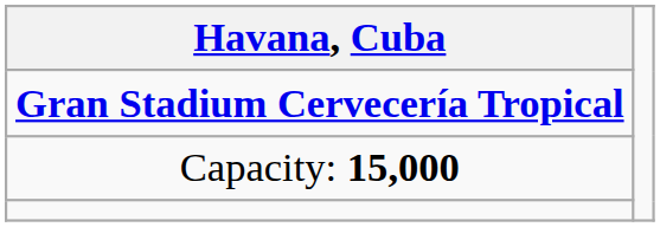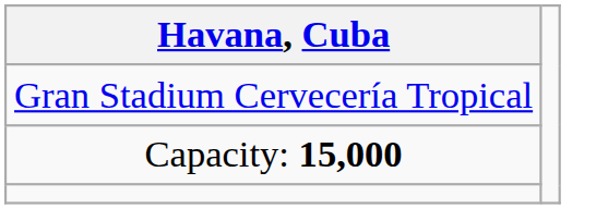Gran Stadium Cervecería Tropical | Havana, Cuba: bold -> normal
